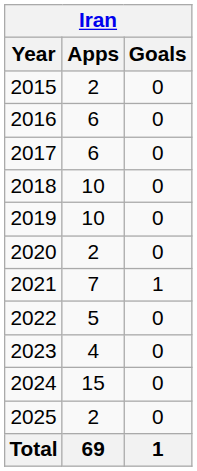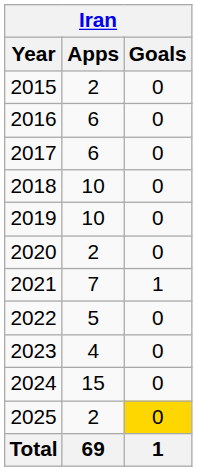2025 | Goals: no background -> gold background
